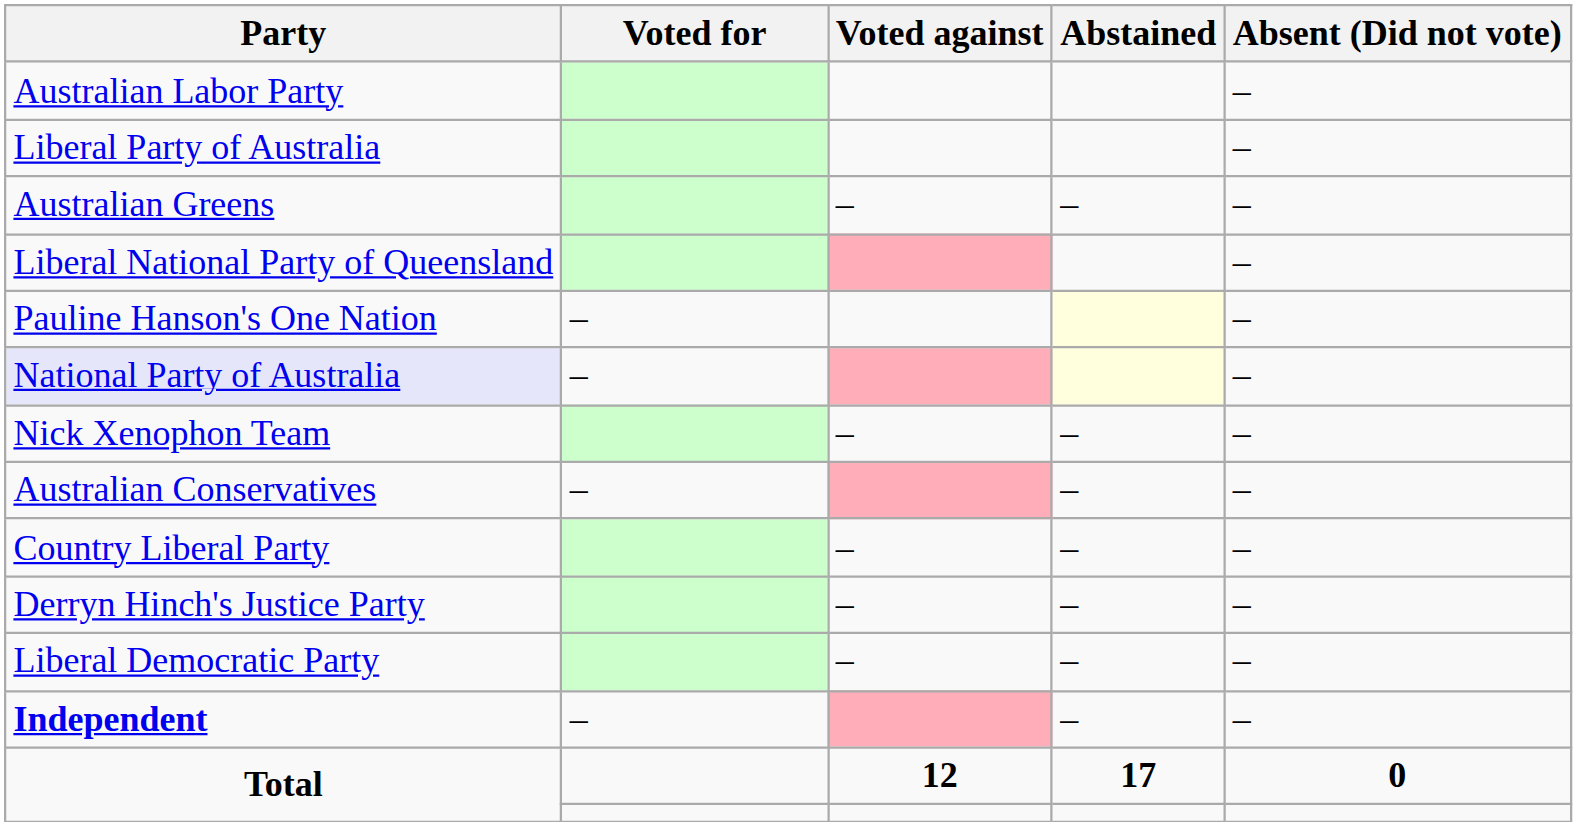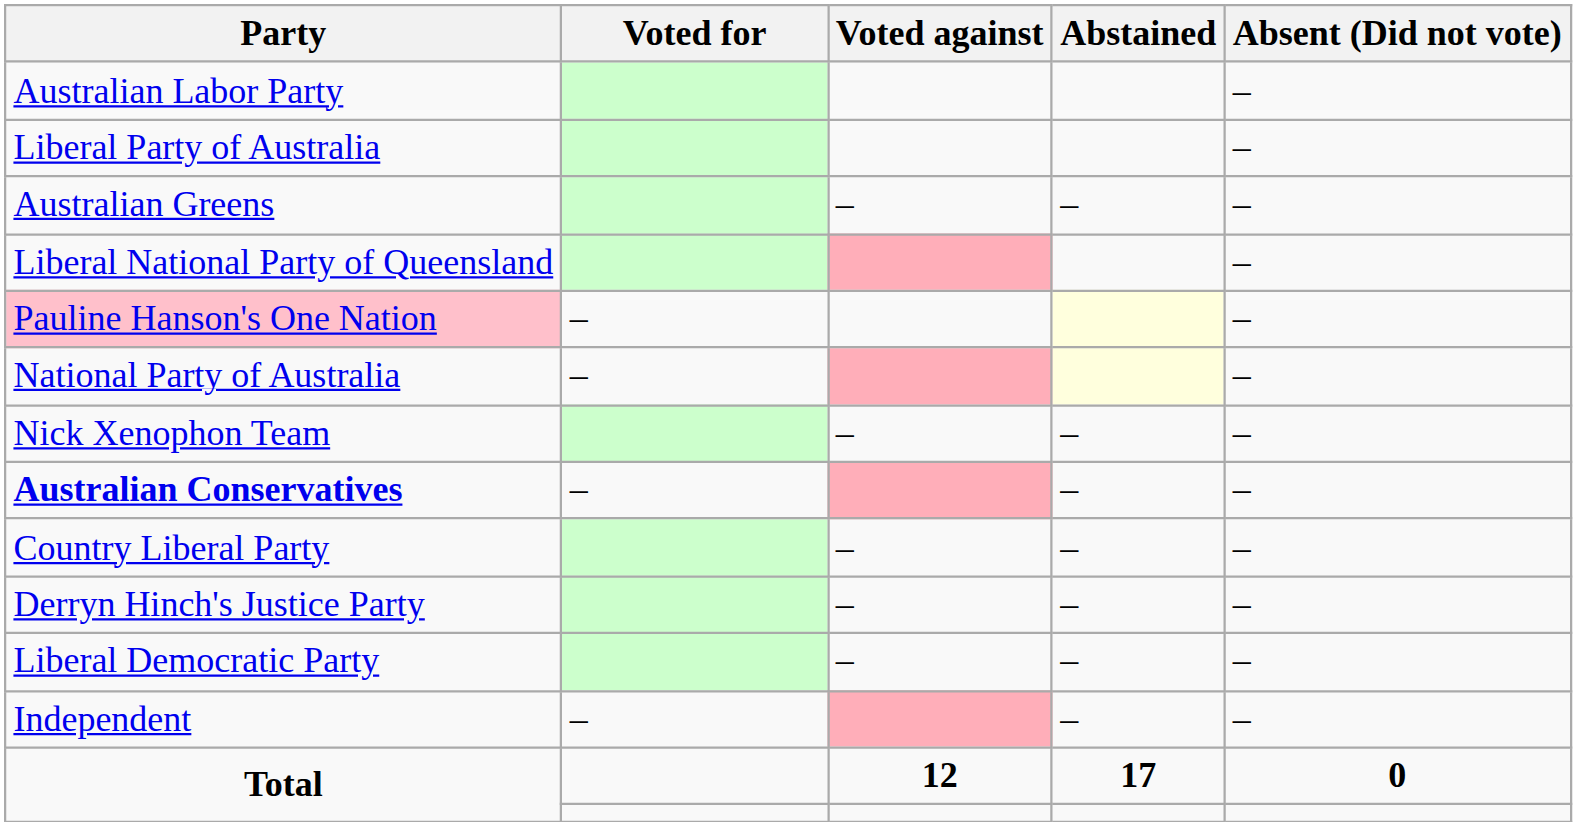Pauline Hanson's One Nation | Party: no background -> pink background
National Party of Australia | Party: lavender background -> no background
Australian Conservatives | Party: normal -> bold
Independent | Party: bold -> normal
